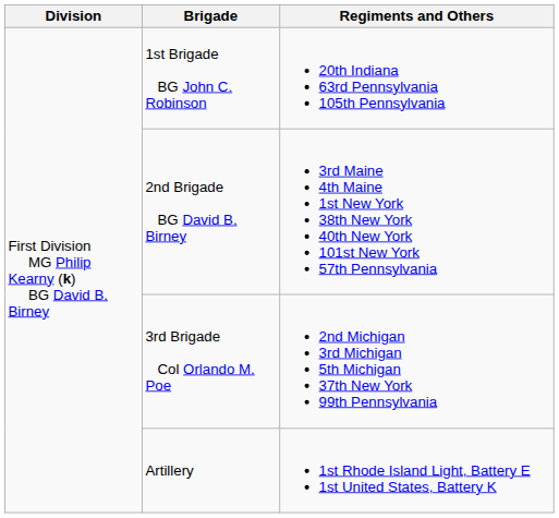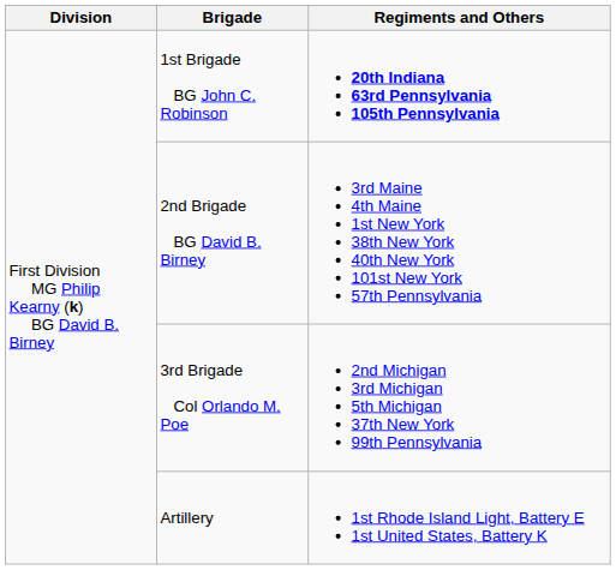1st Brigade BG John C. Robinson | Regiments and Others: normal -> bold
